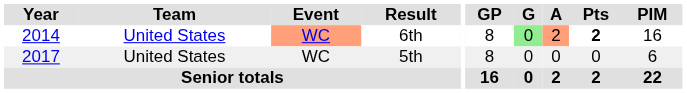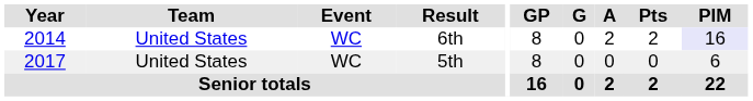6th | Event: lightsalmon background -> no background
6th | G: lightgreen background -> no background
6th | A: lightsalmon background -> no background
6th | Pts: bold -> normal
6th | PIM: no background -> lavender background
